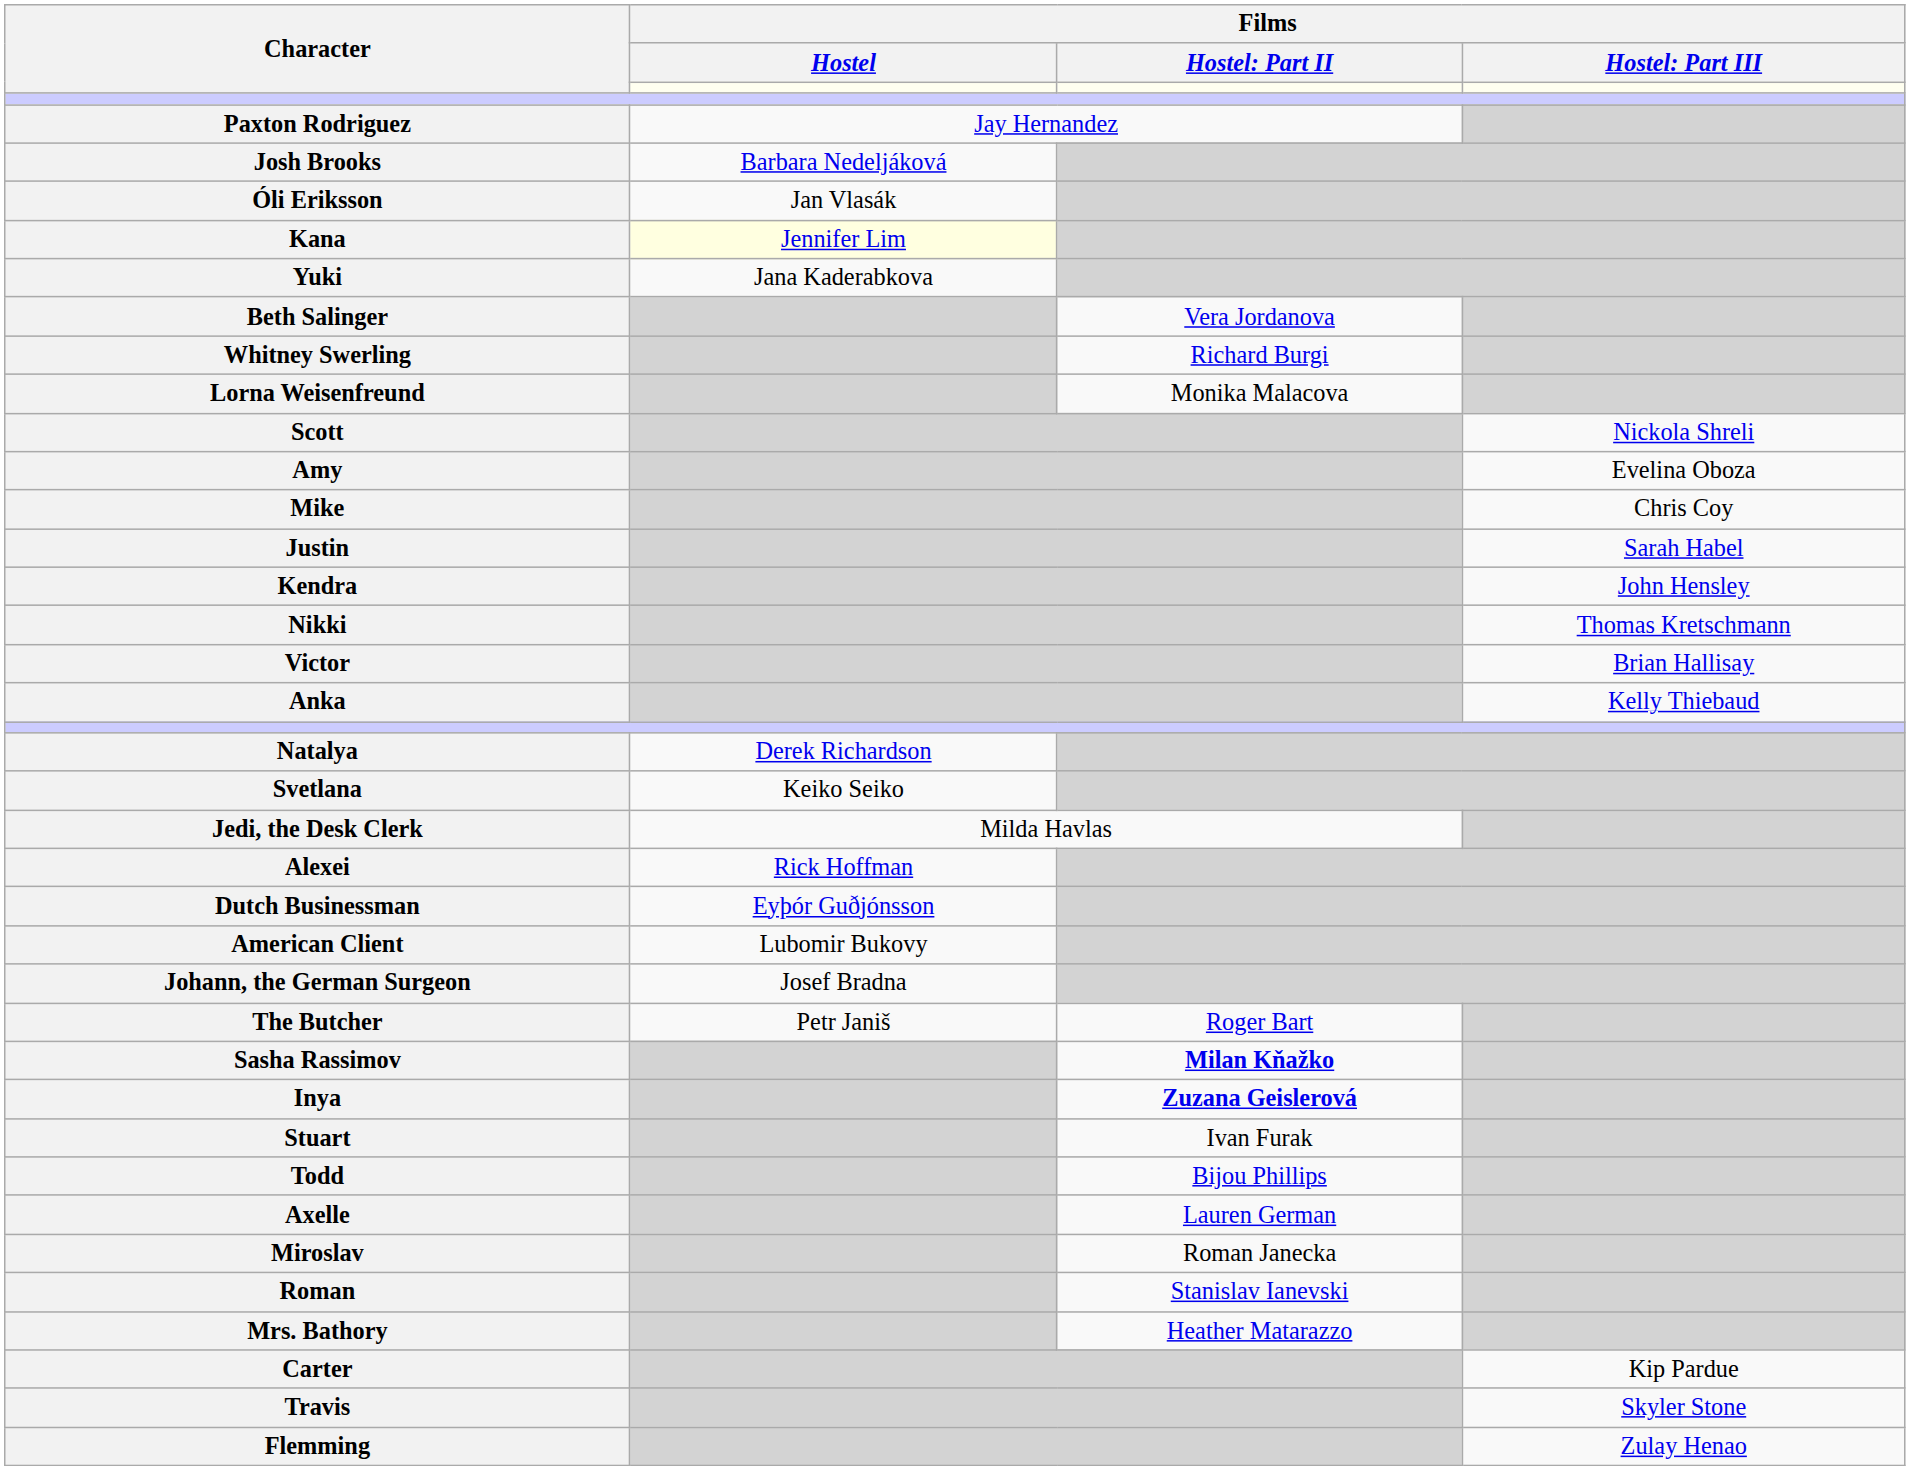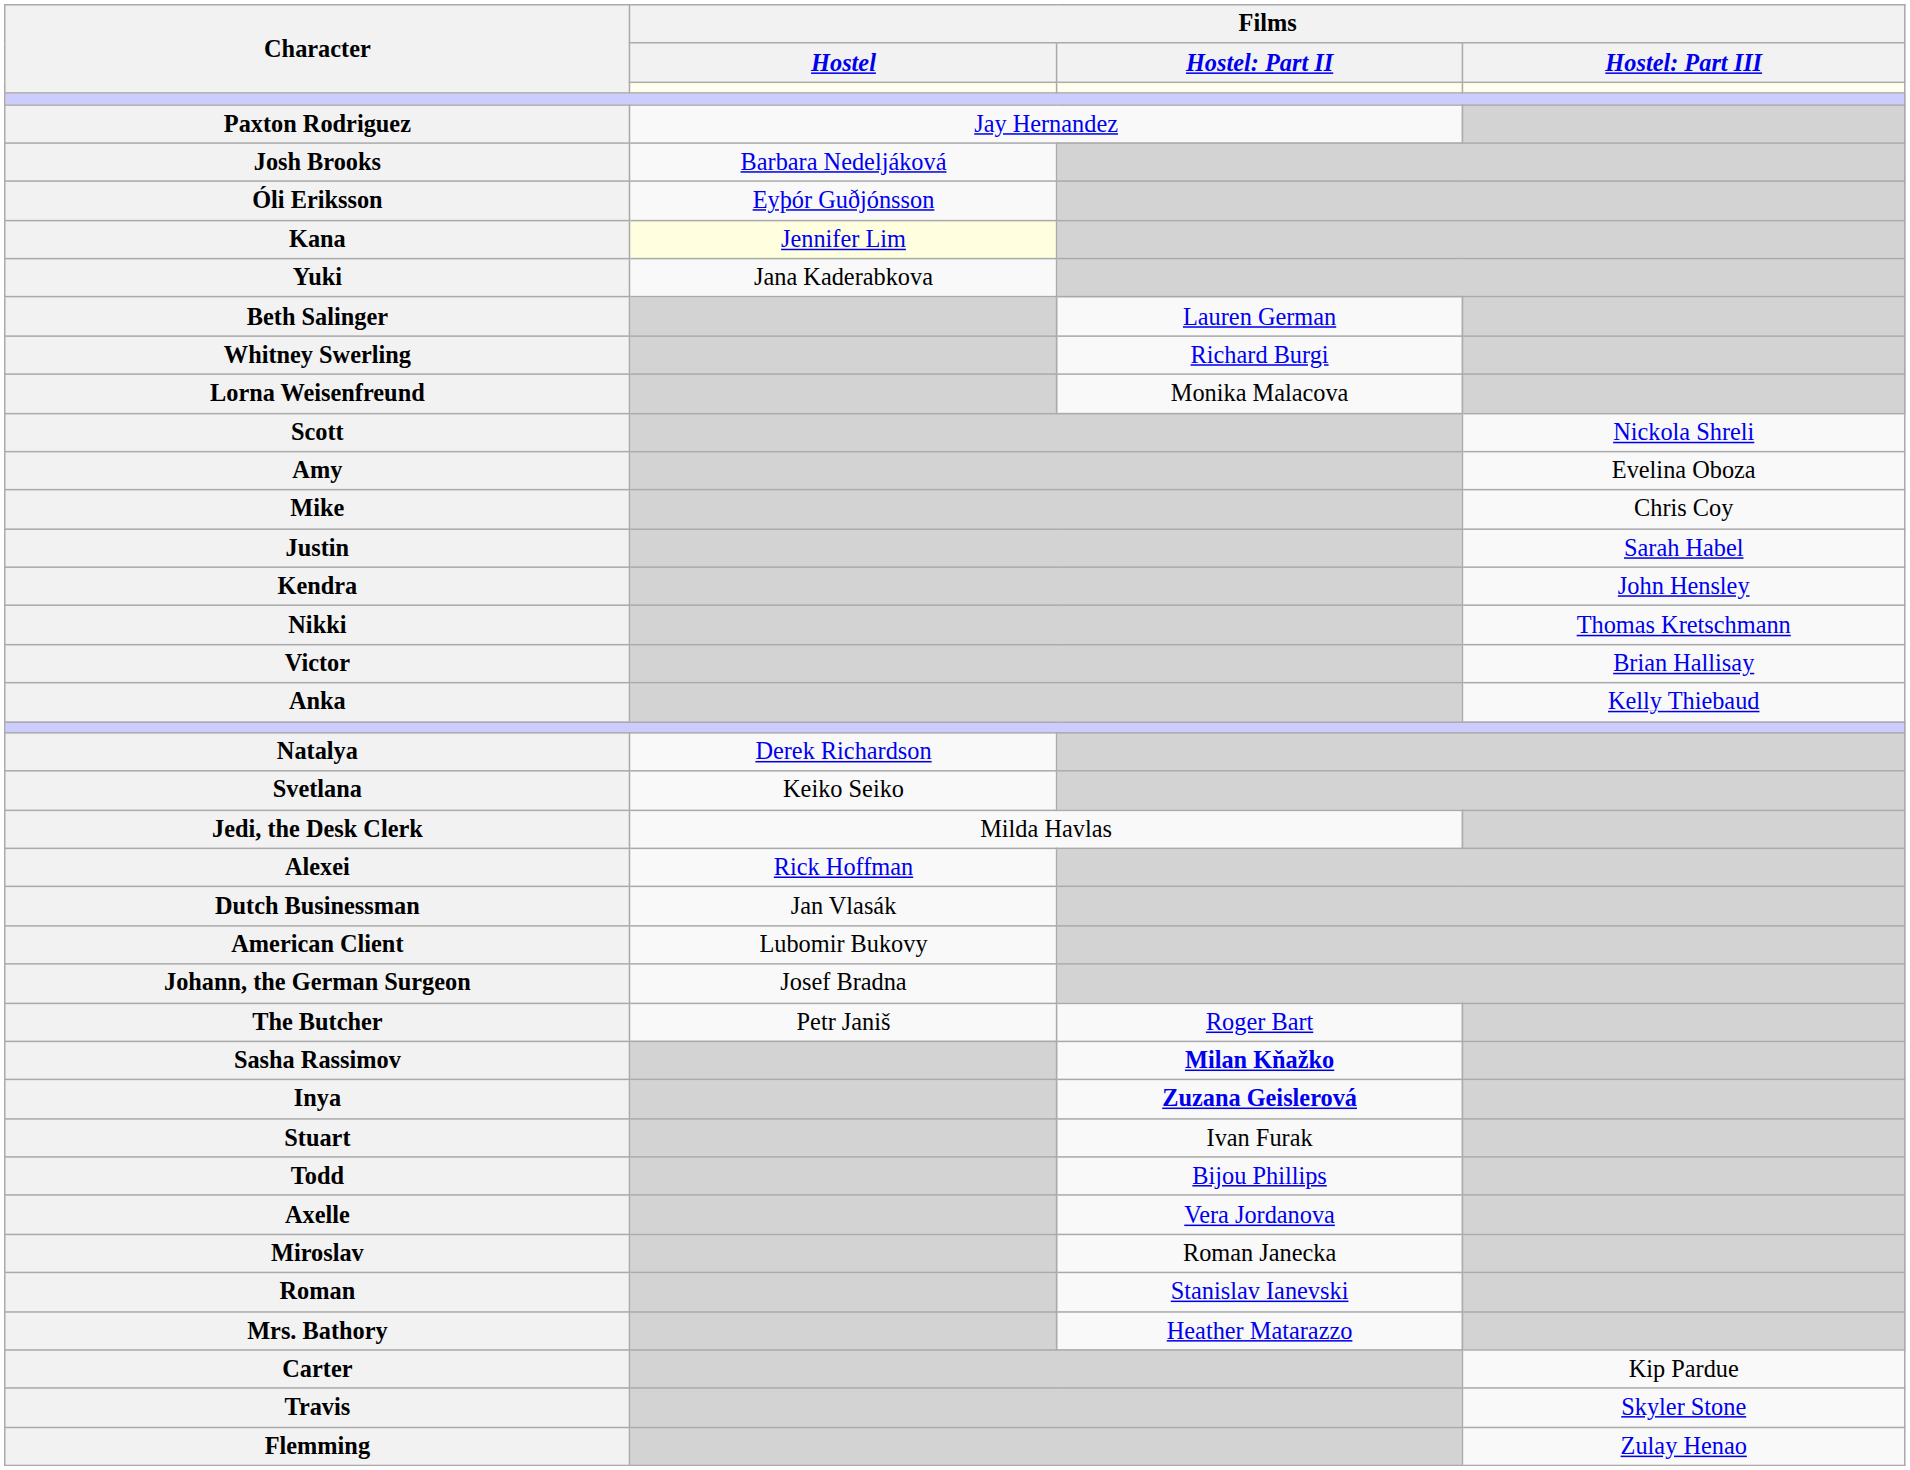Óli Eriksson | Films / Hostel: Jan Vlasák -> Eyþór Guðjónsson
Beth Salinger | column 3: Vera Jordanova -> Lauren German
Dutch Businessman | Films / Hostel: Eyþór Guðjónsson -> Jan Vlasák
Axelle | column 3: Lauren German -> Vera Jordanova
